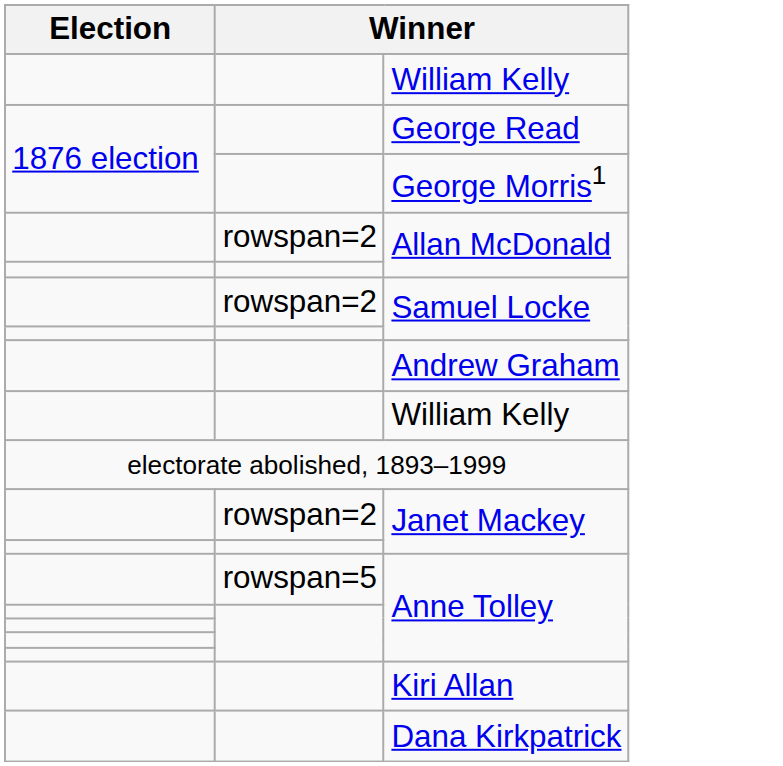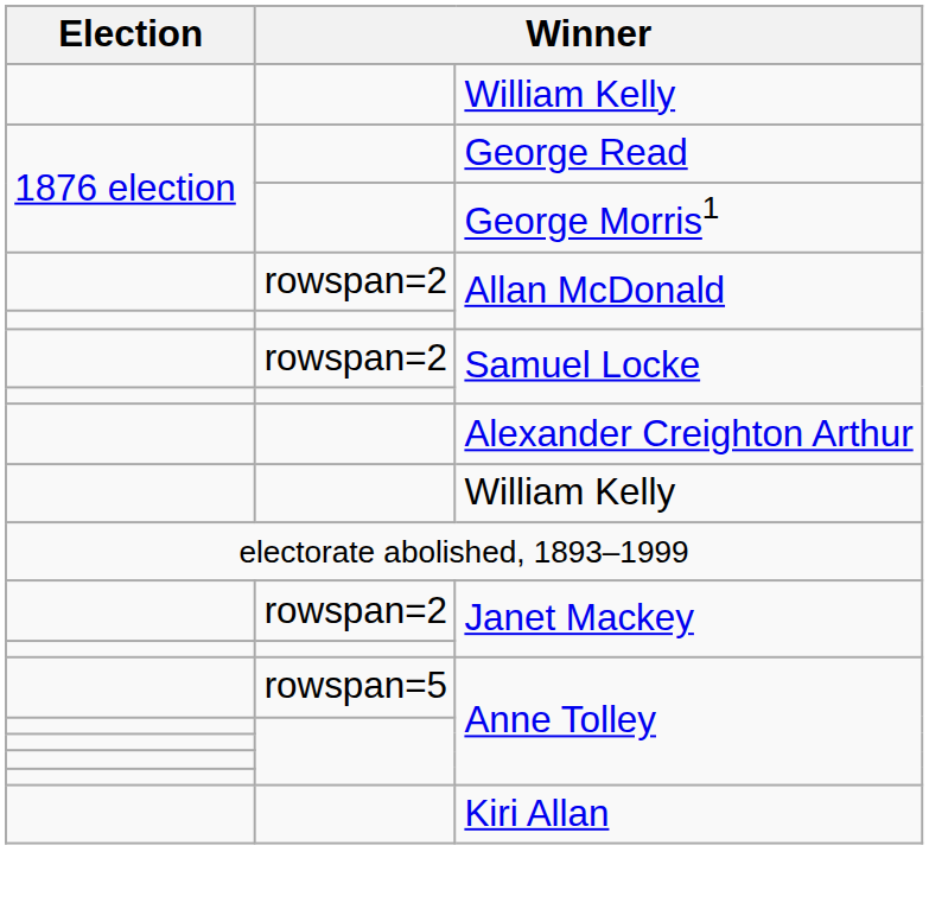- row: Andrew Graham
+ row: Alexander Creighton Arthur
- row: Dana Kirkpatrick
